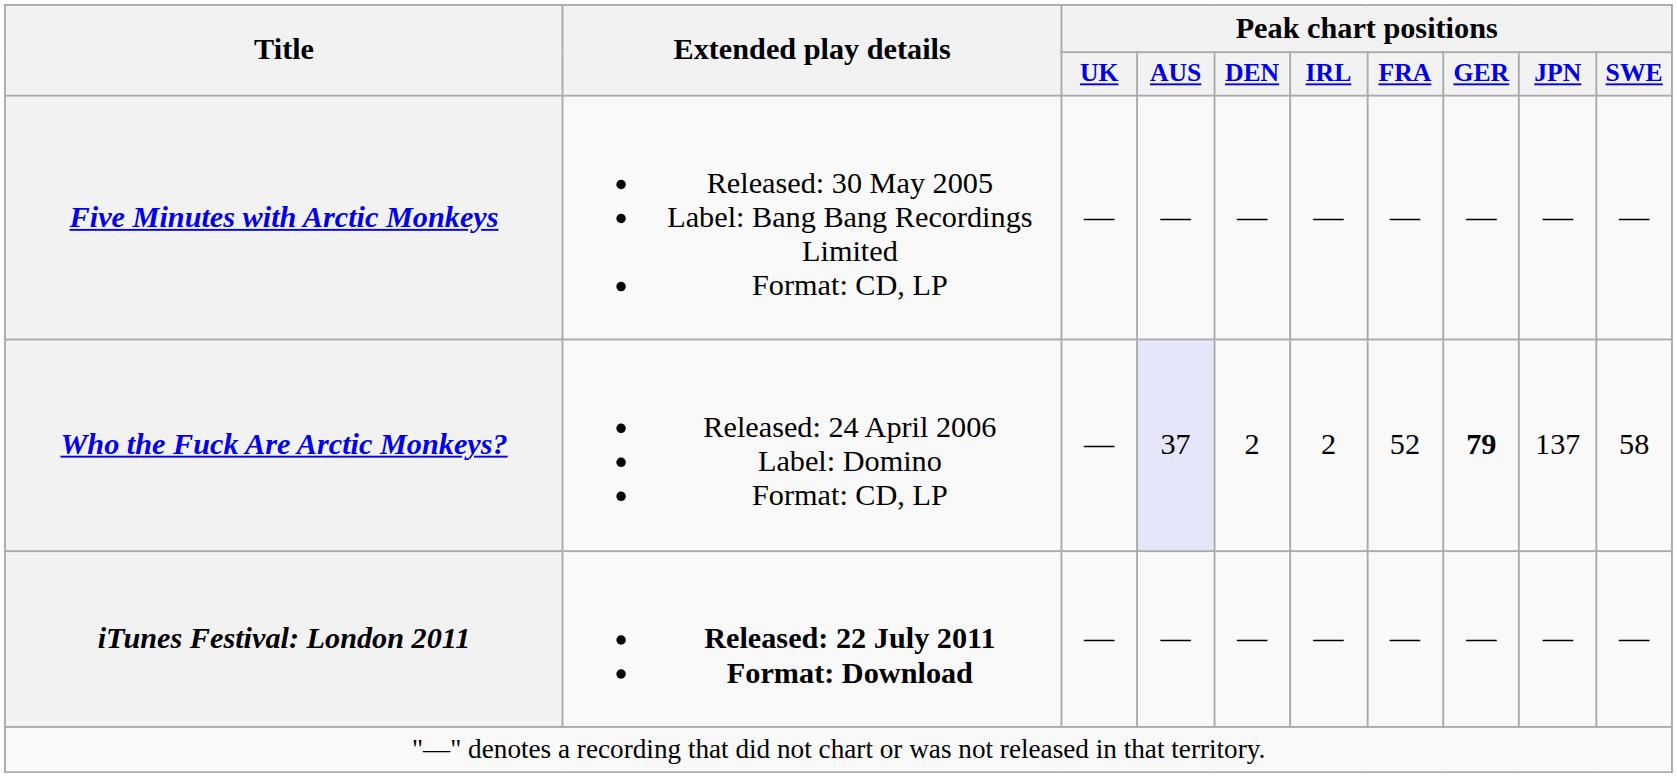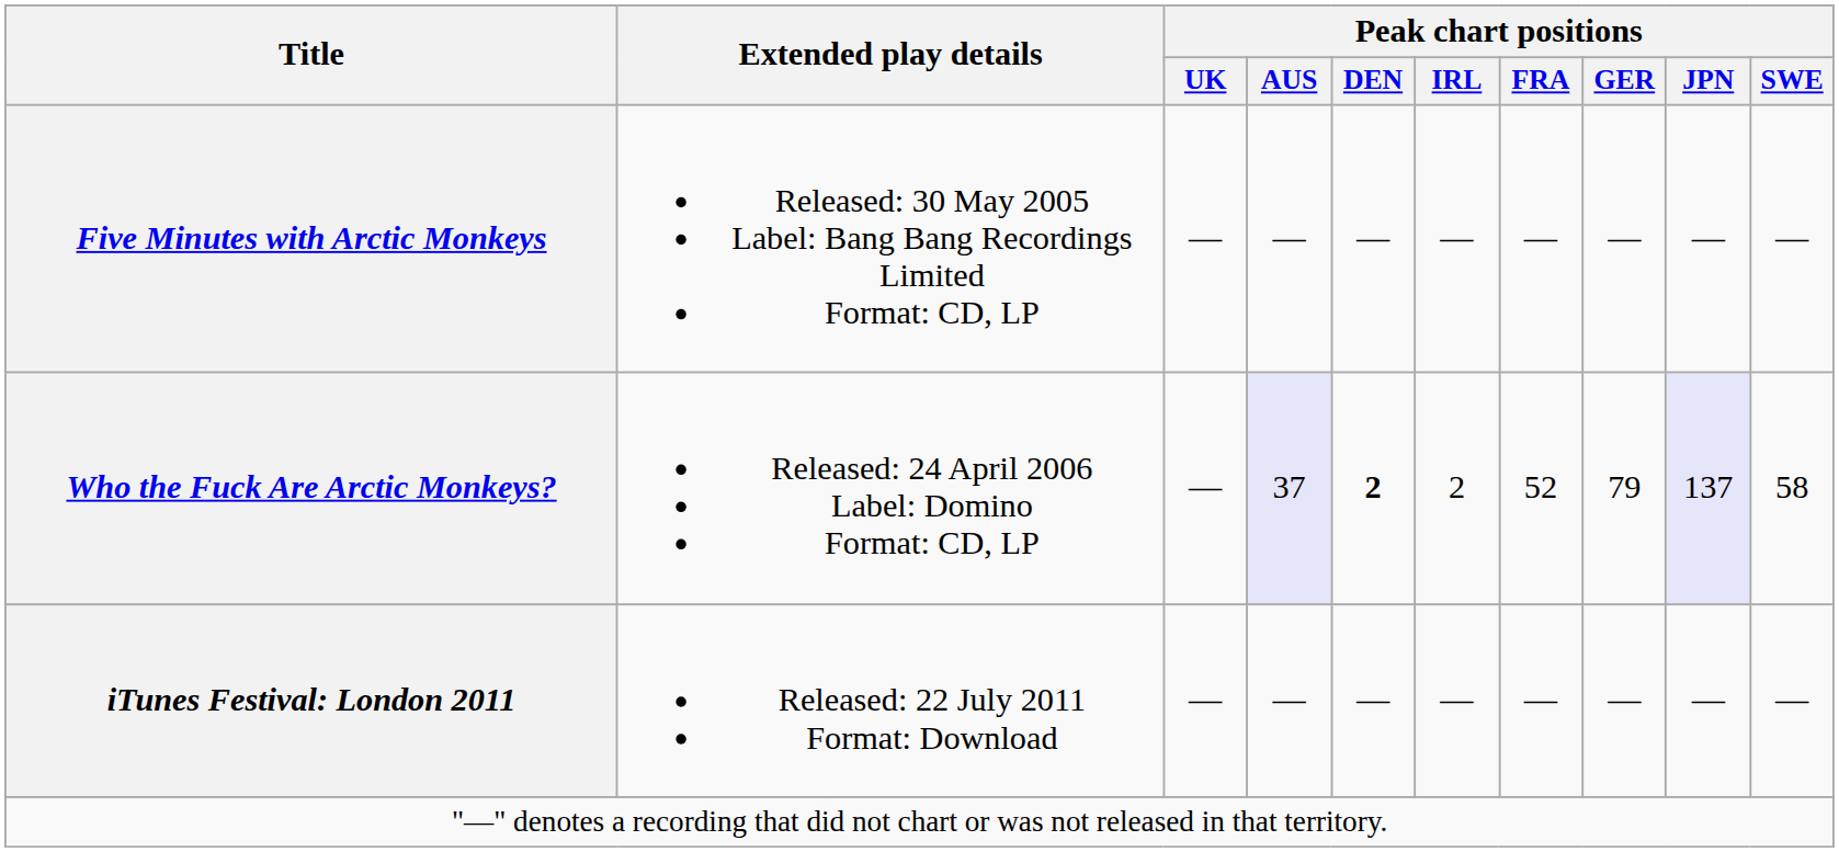Who the Fuck Are Arctic Monkeys? | Peak chart positions / DEN: normal -> bold
Who the Fuck Are Arctic Monkeys? | Peak chart positions / GER: bold -> normal
Who the Fuck Are Arctic Monkeys? | Peak chart positions / JPN: no background -> lavender background
iTunes Festival: London 2011 | Extended play details: bold -> normal
